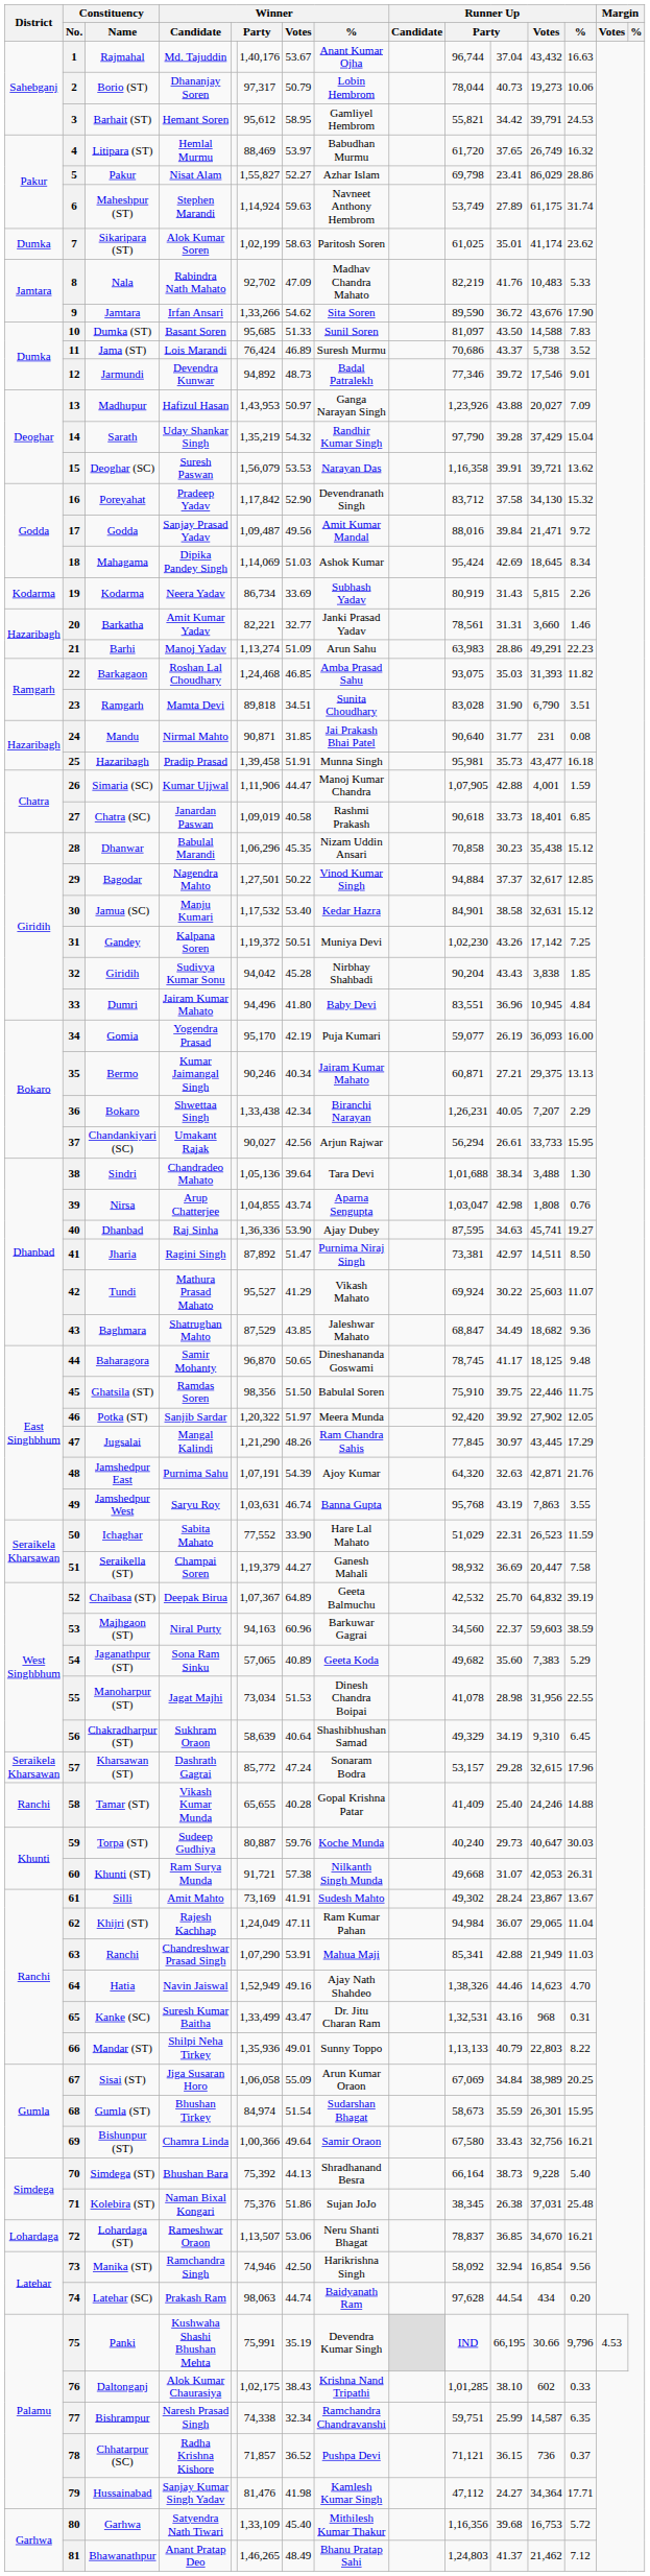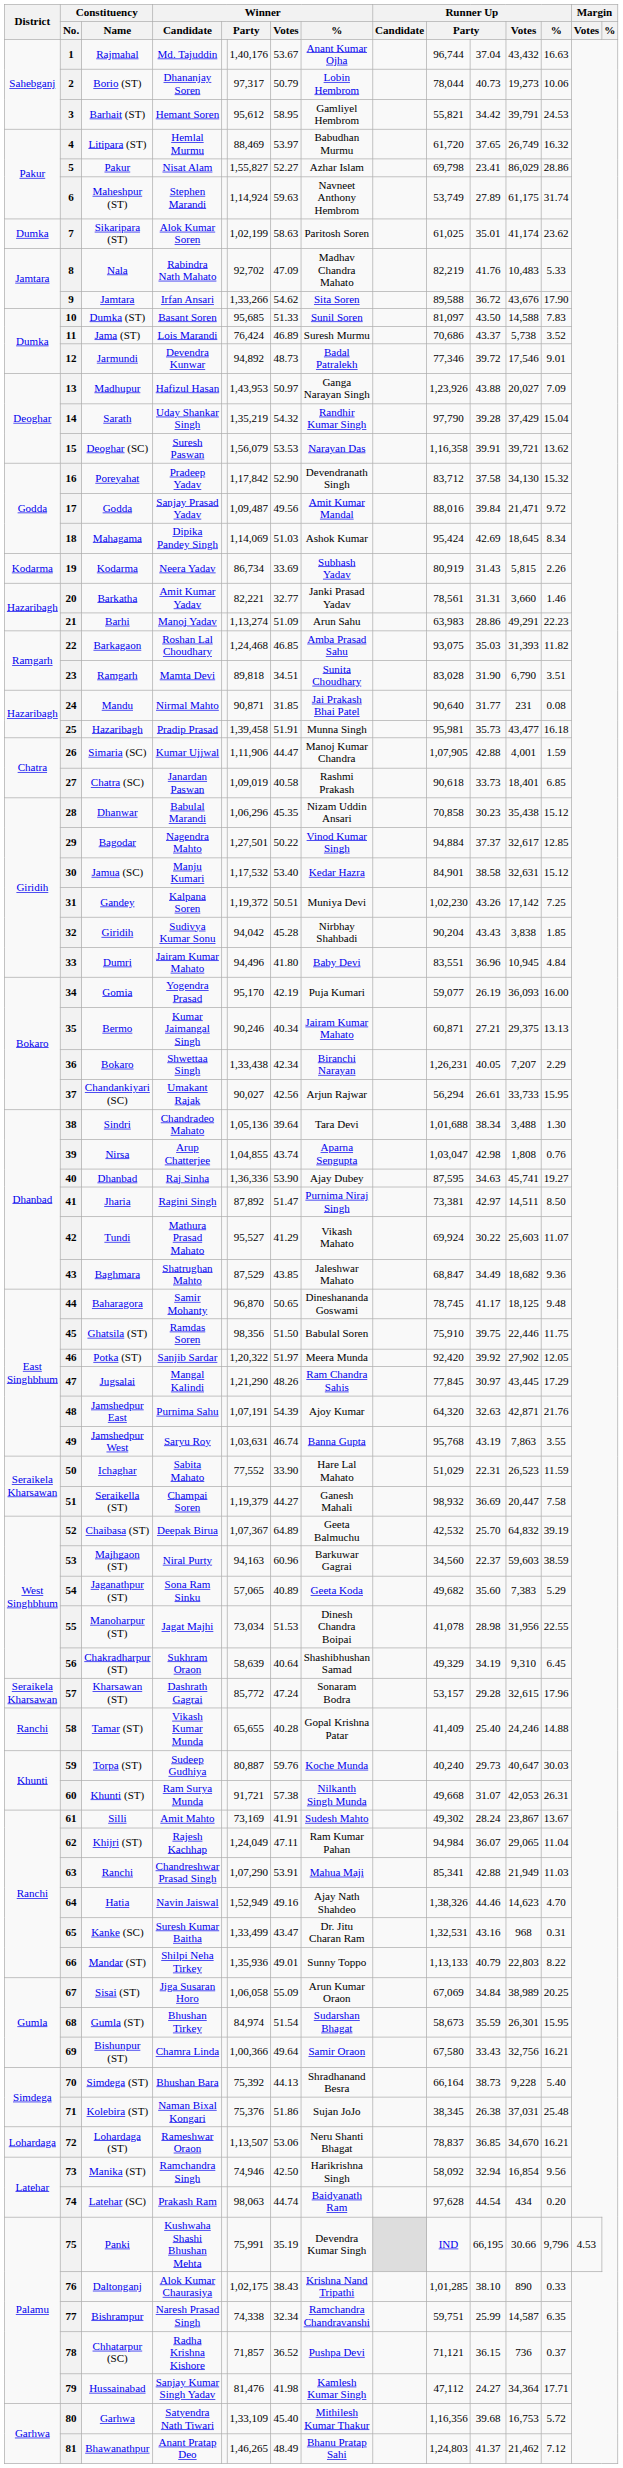9 | column 10: 89,590 -> 89,588
76 | Runner Up / Votes: 602 -> 890
